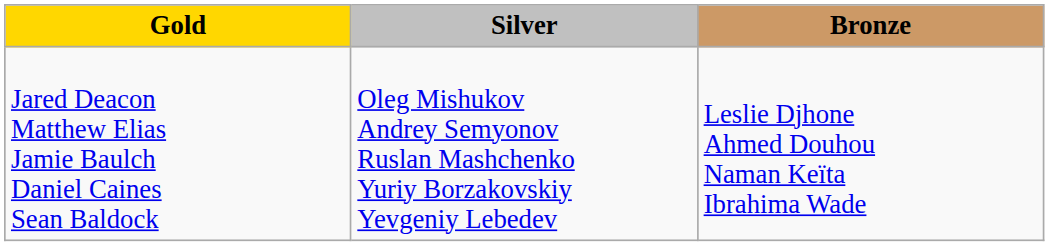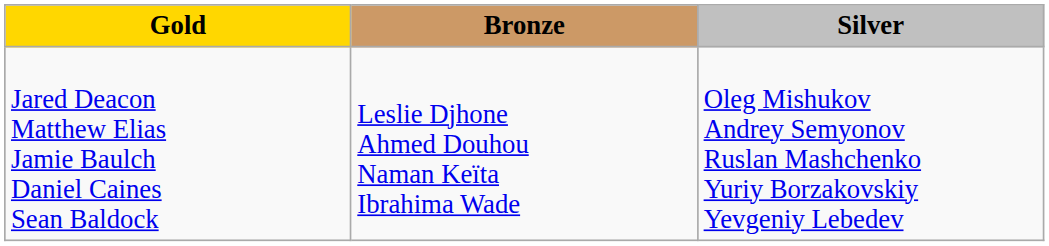columns swapped: Silver <-> Bronze
